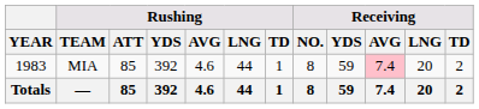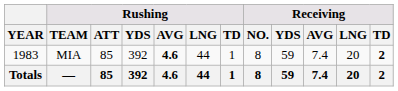MIA | Rushing / AVG: normal -> bold
MIA | Receiving / AVG: pink background -> no background
MIA | Receiving / TD: normal -> bold
